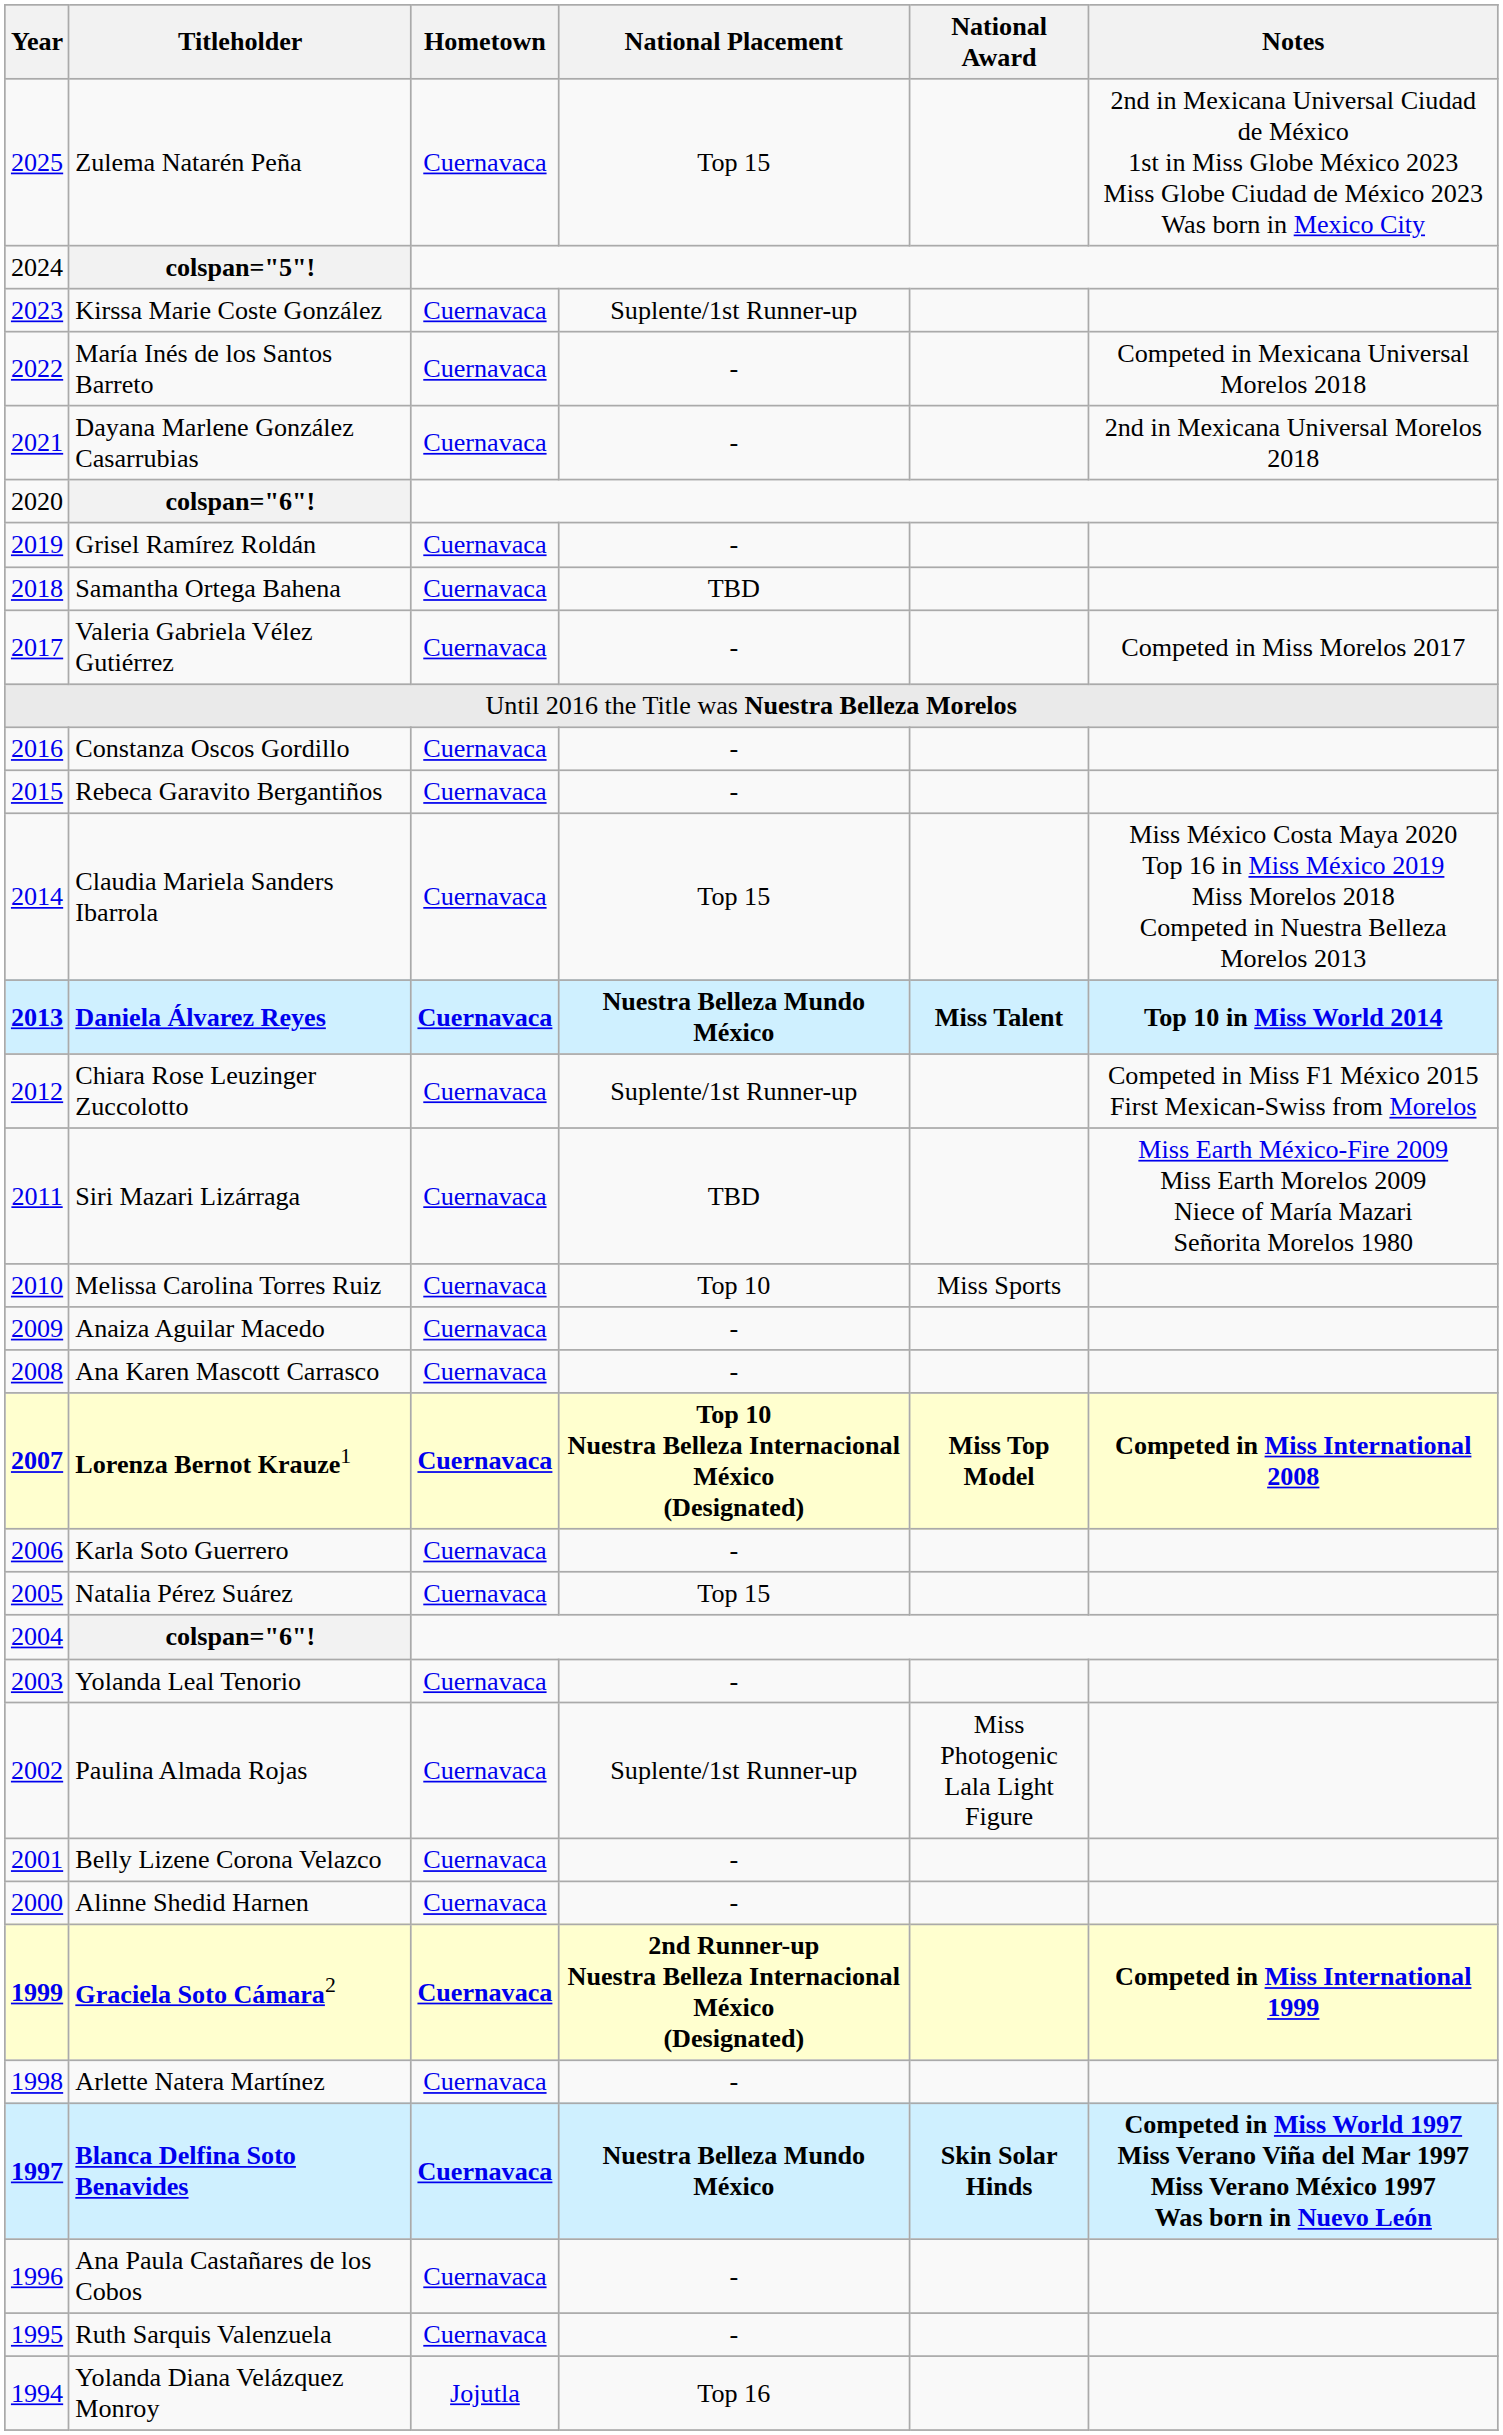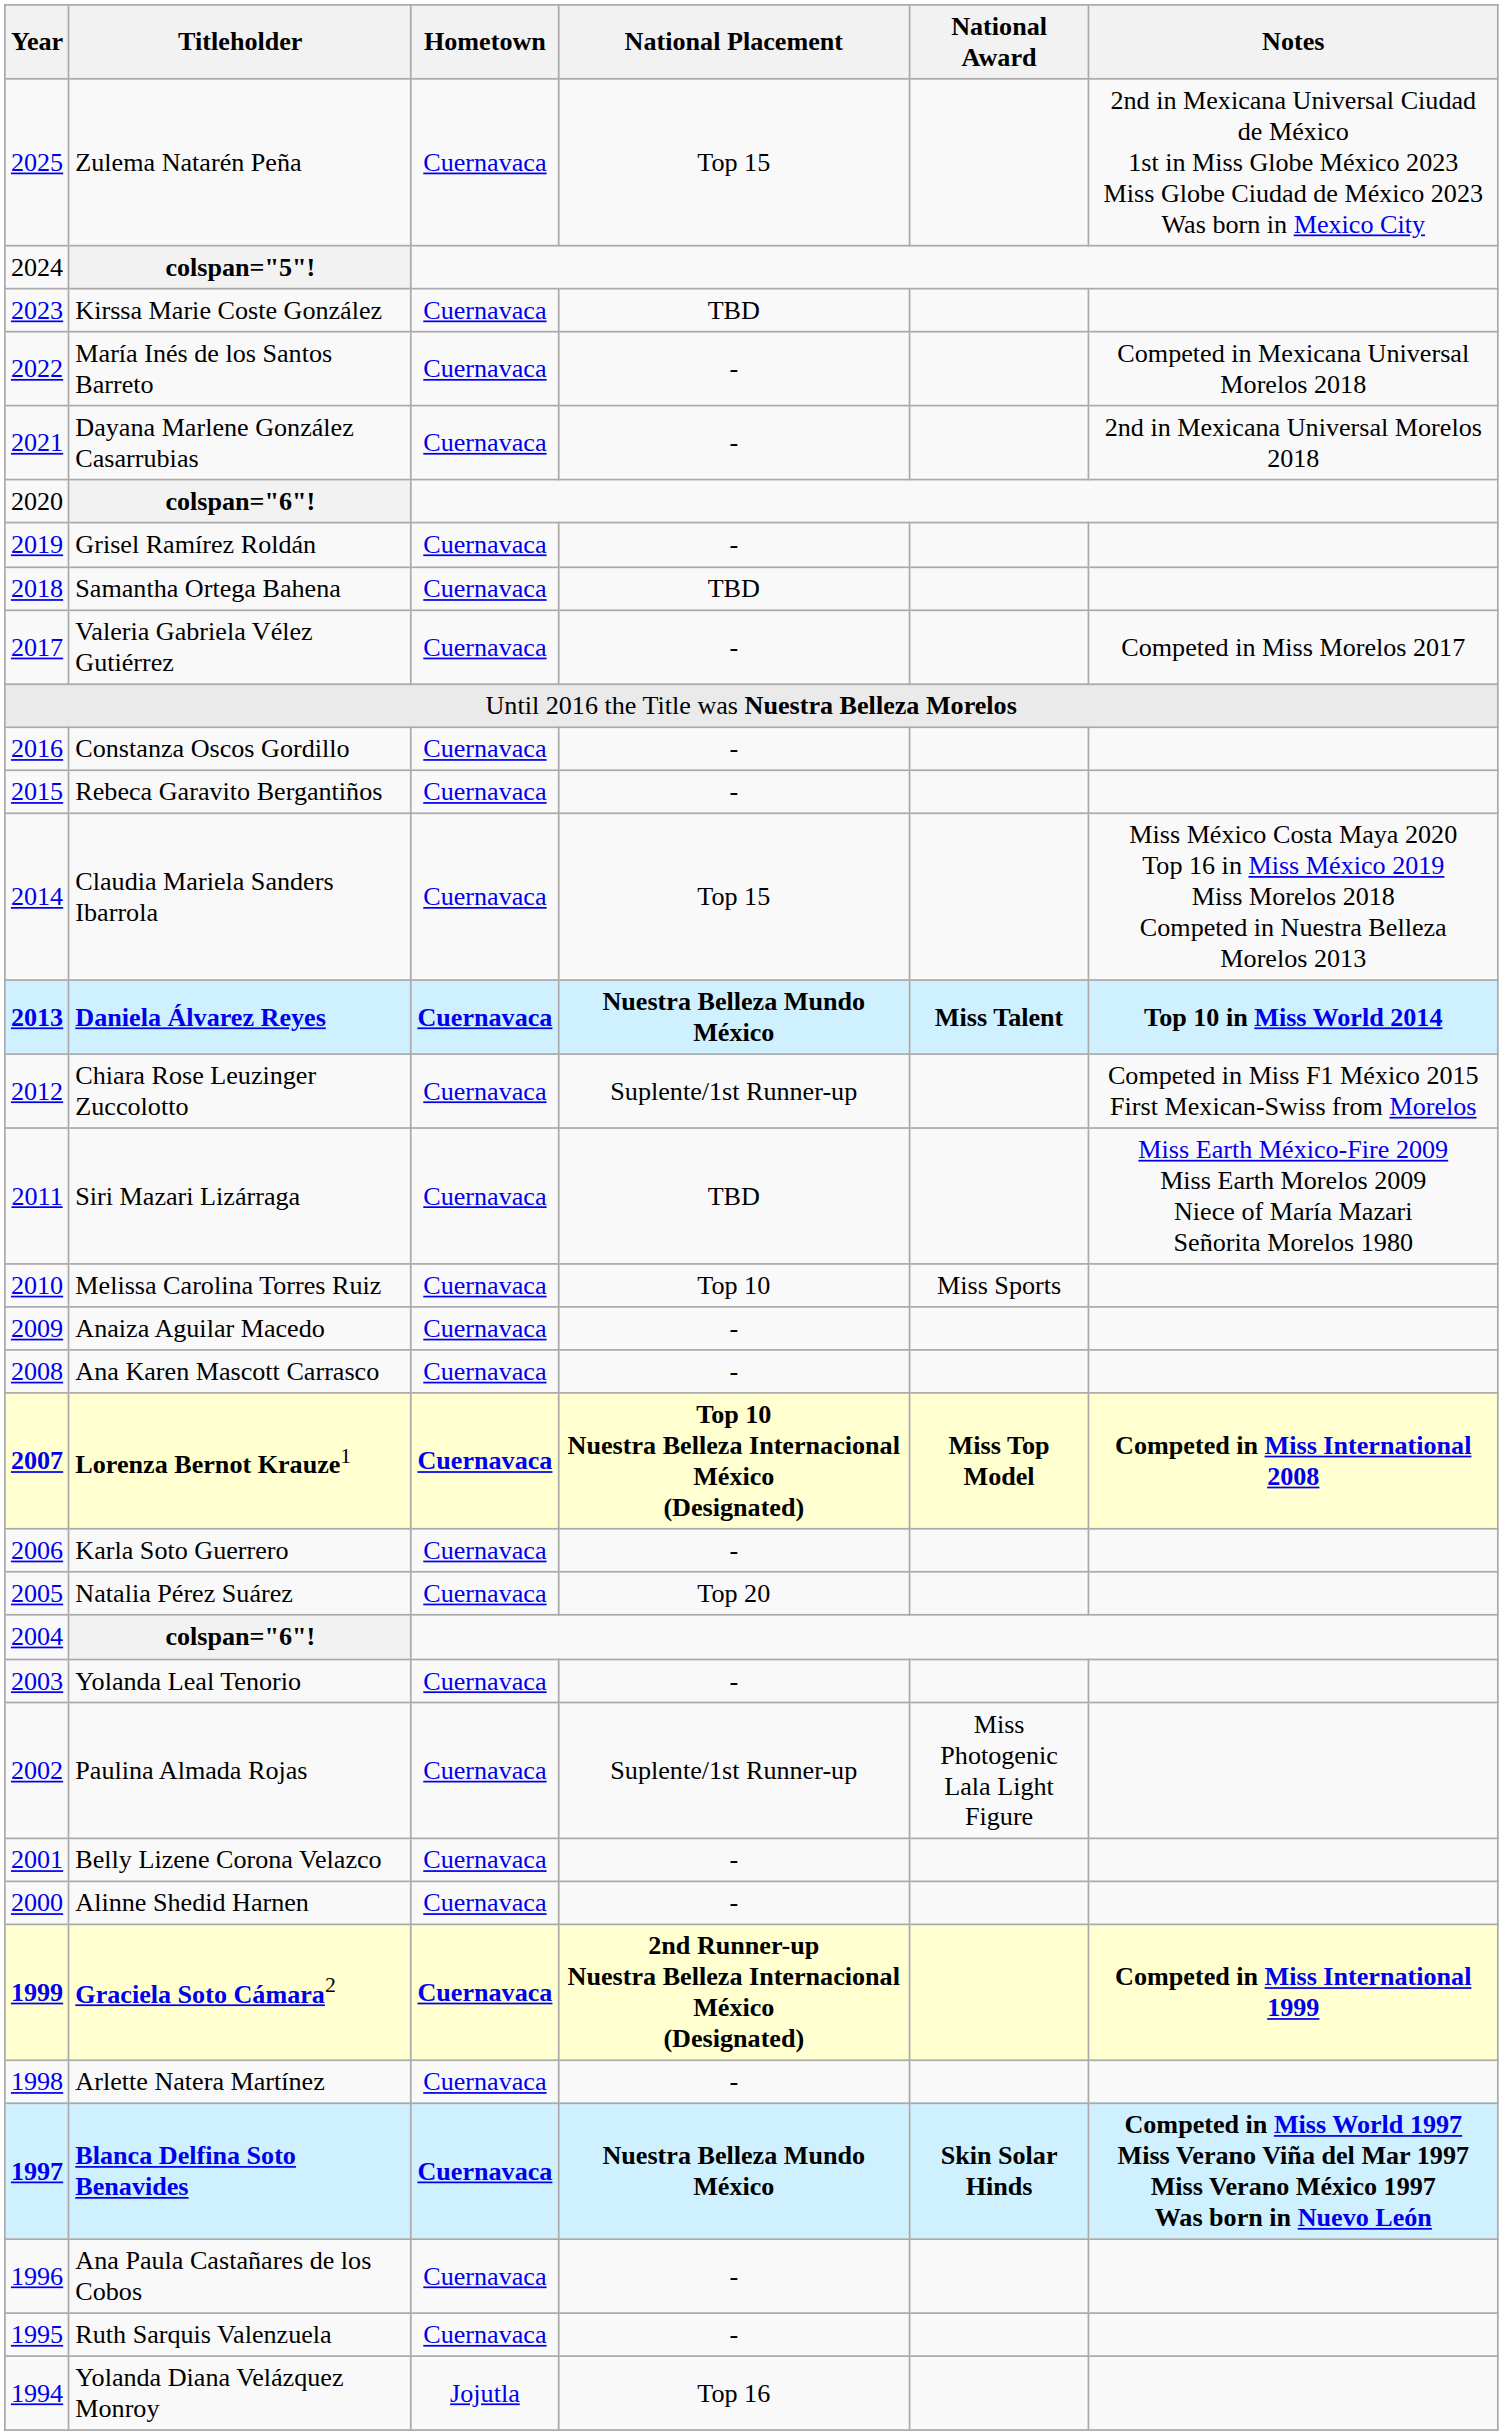Kirssa Marie Coste González | National Placement: Suplente/1st Runner-up -> TBD
Natalia Pérez Suárez | National Placement: Top 15 -> Top 20
